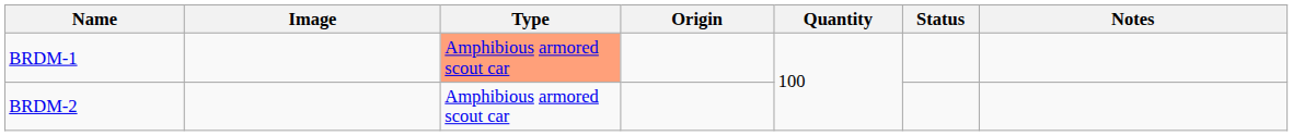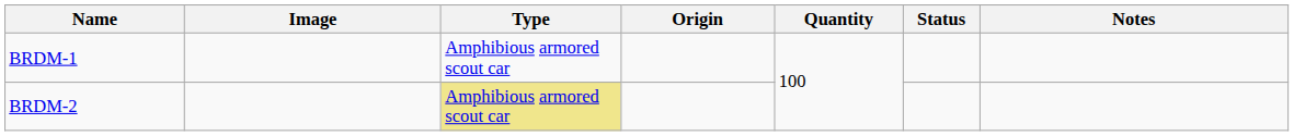BRDM-1 | Type: lightsalmon background -> no background
BRDM-2 | Type: no background -> khaki background
